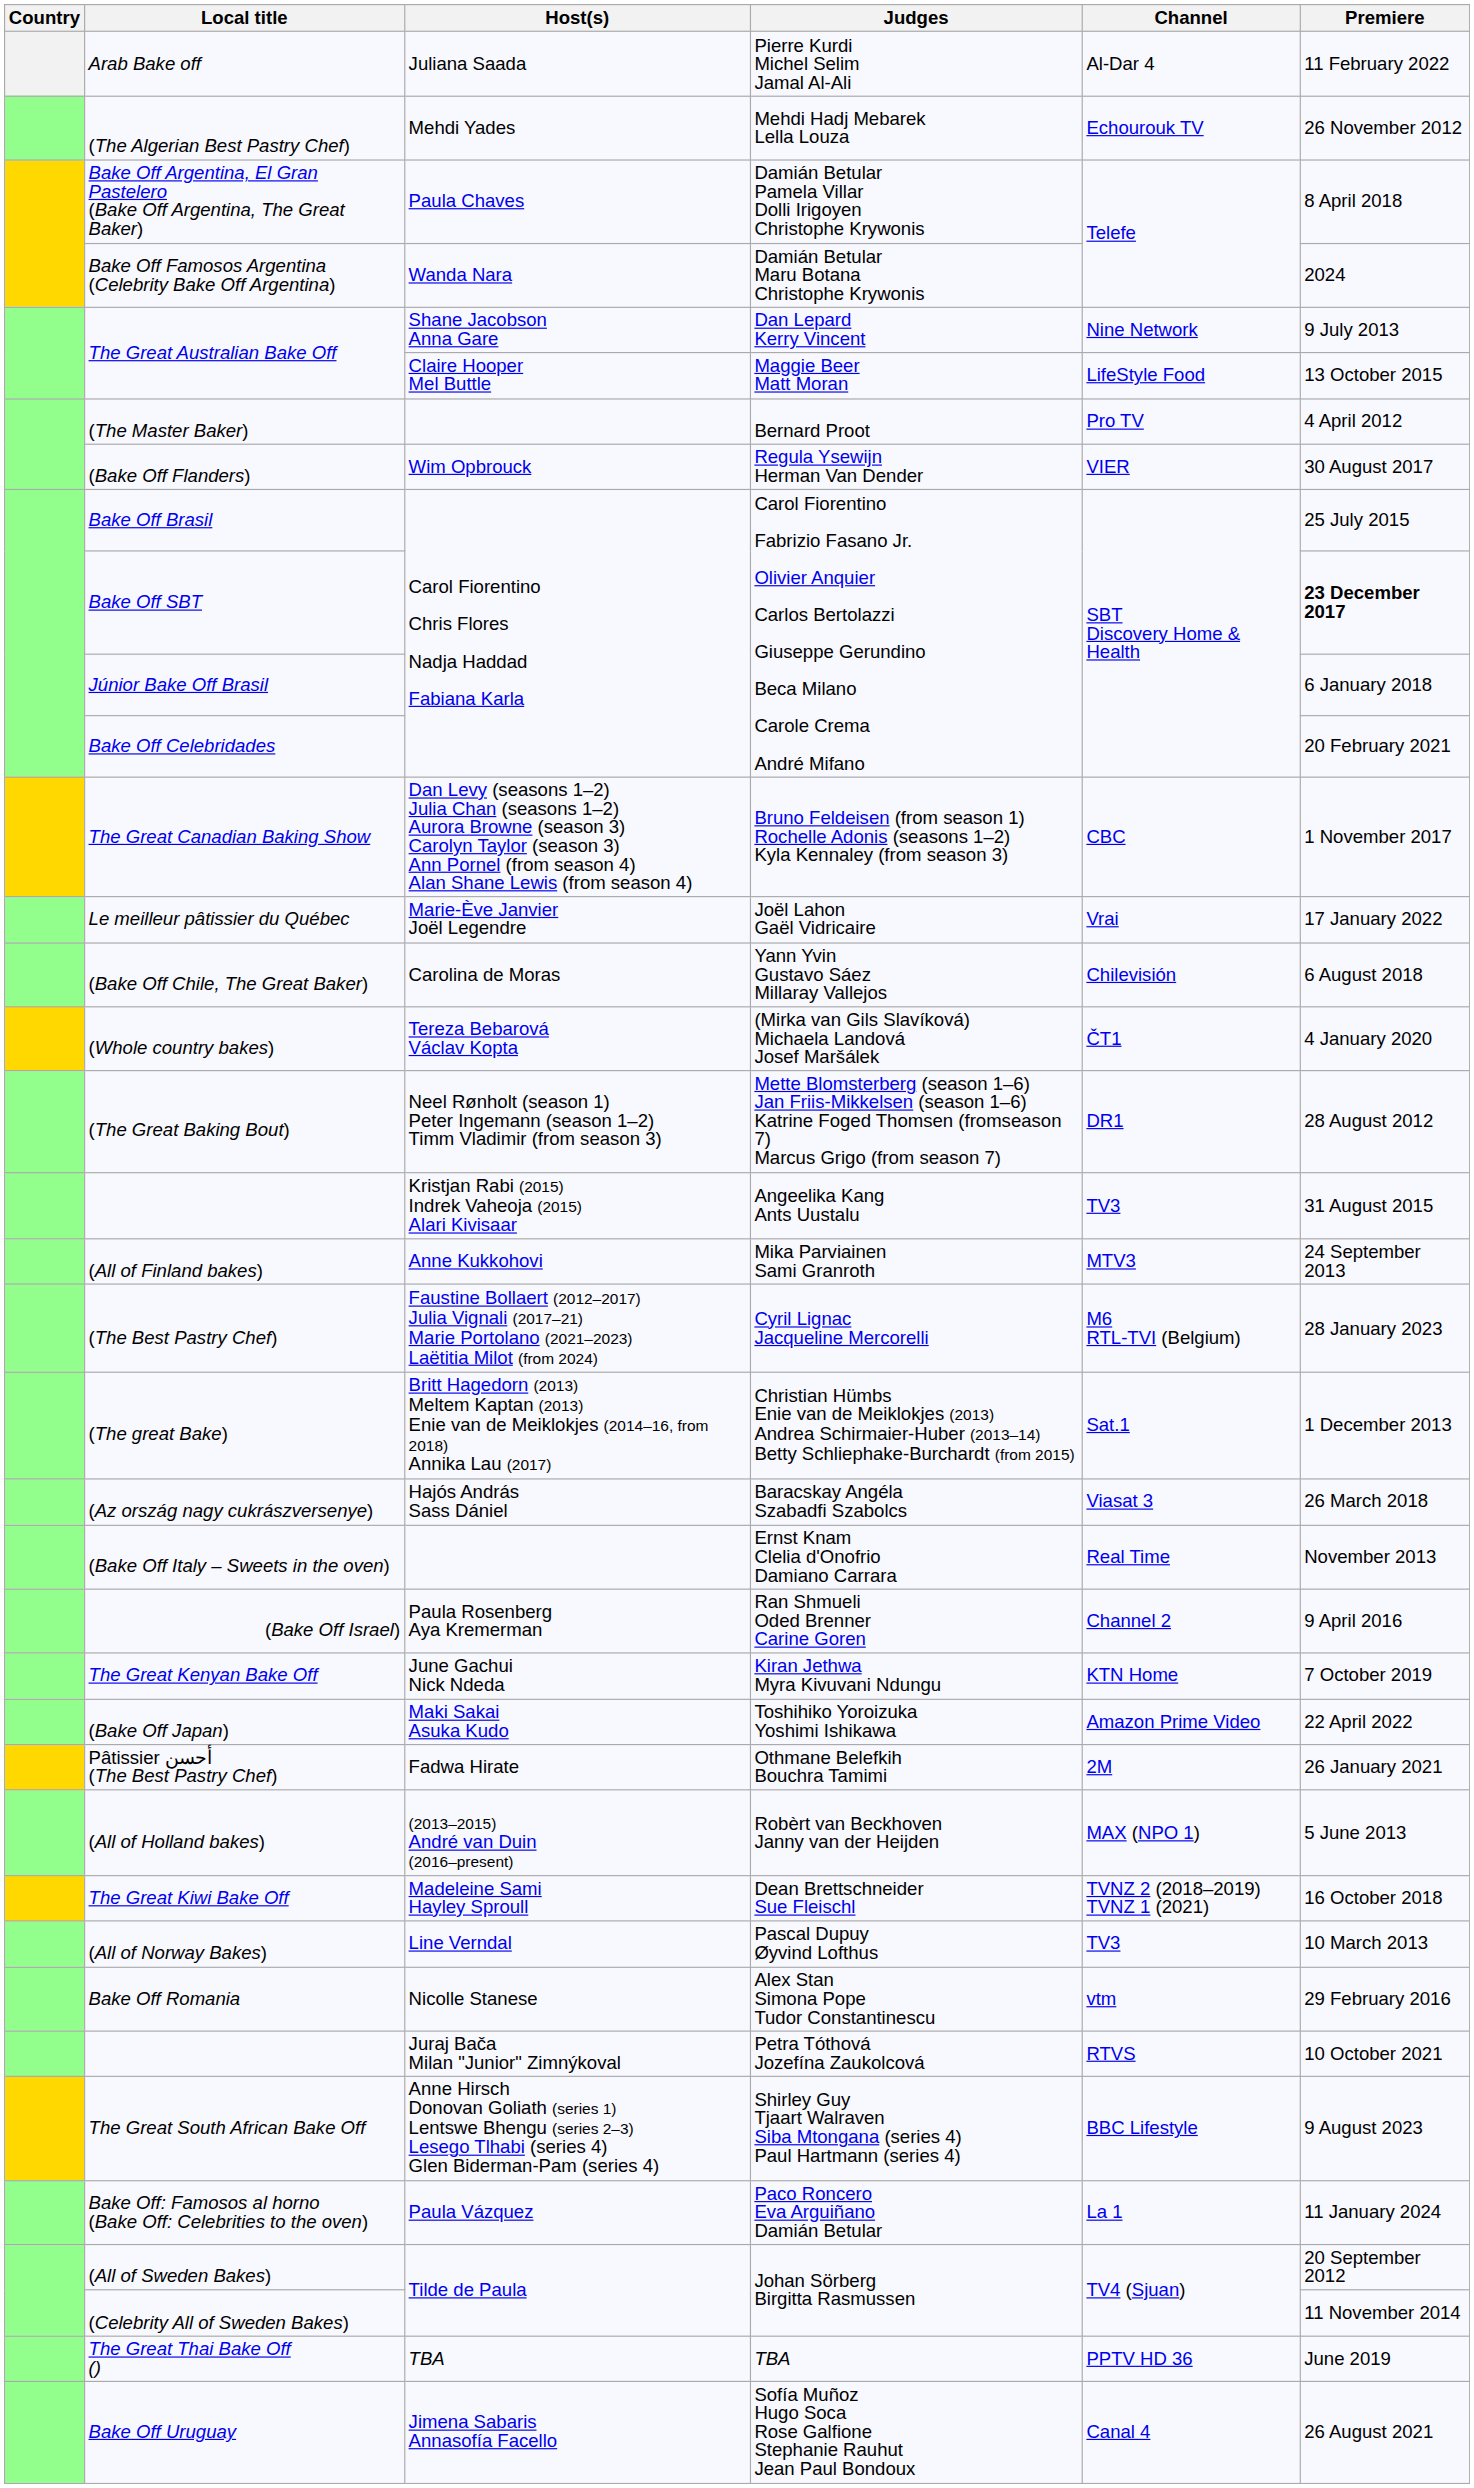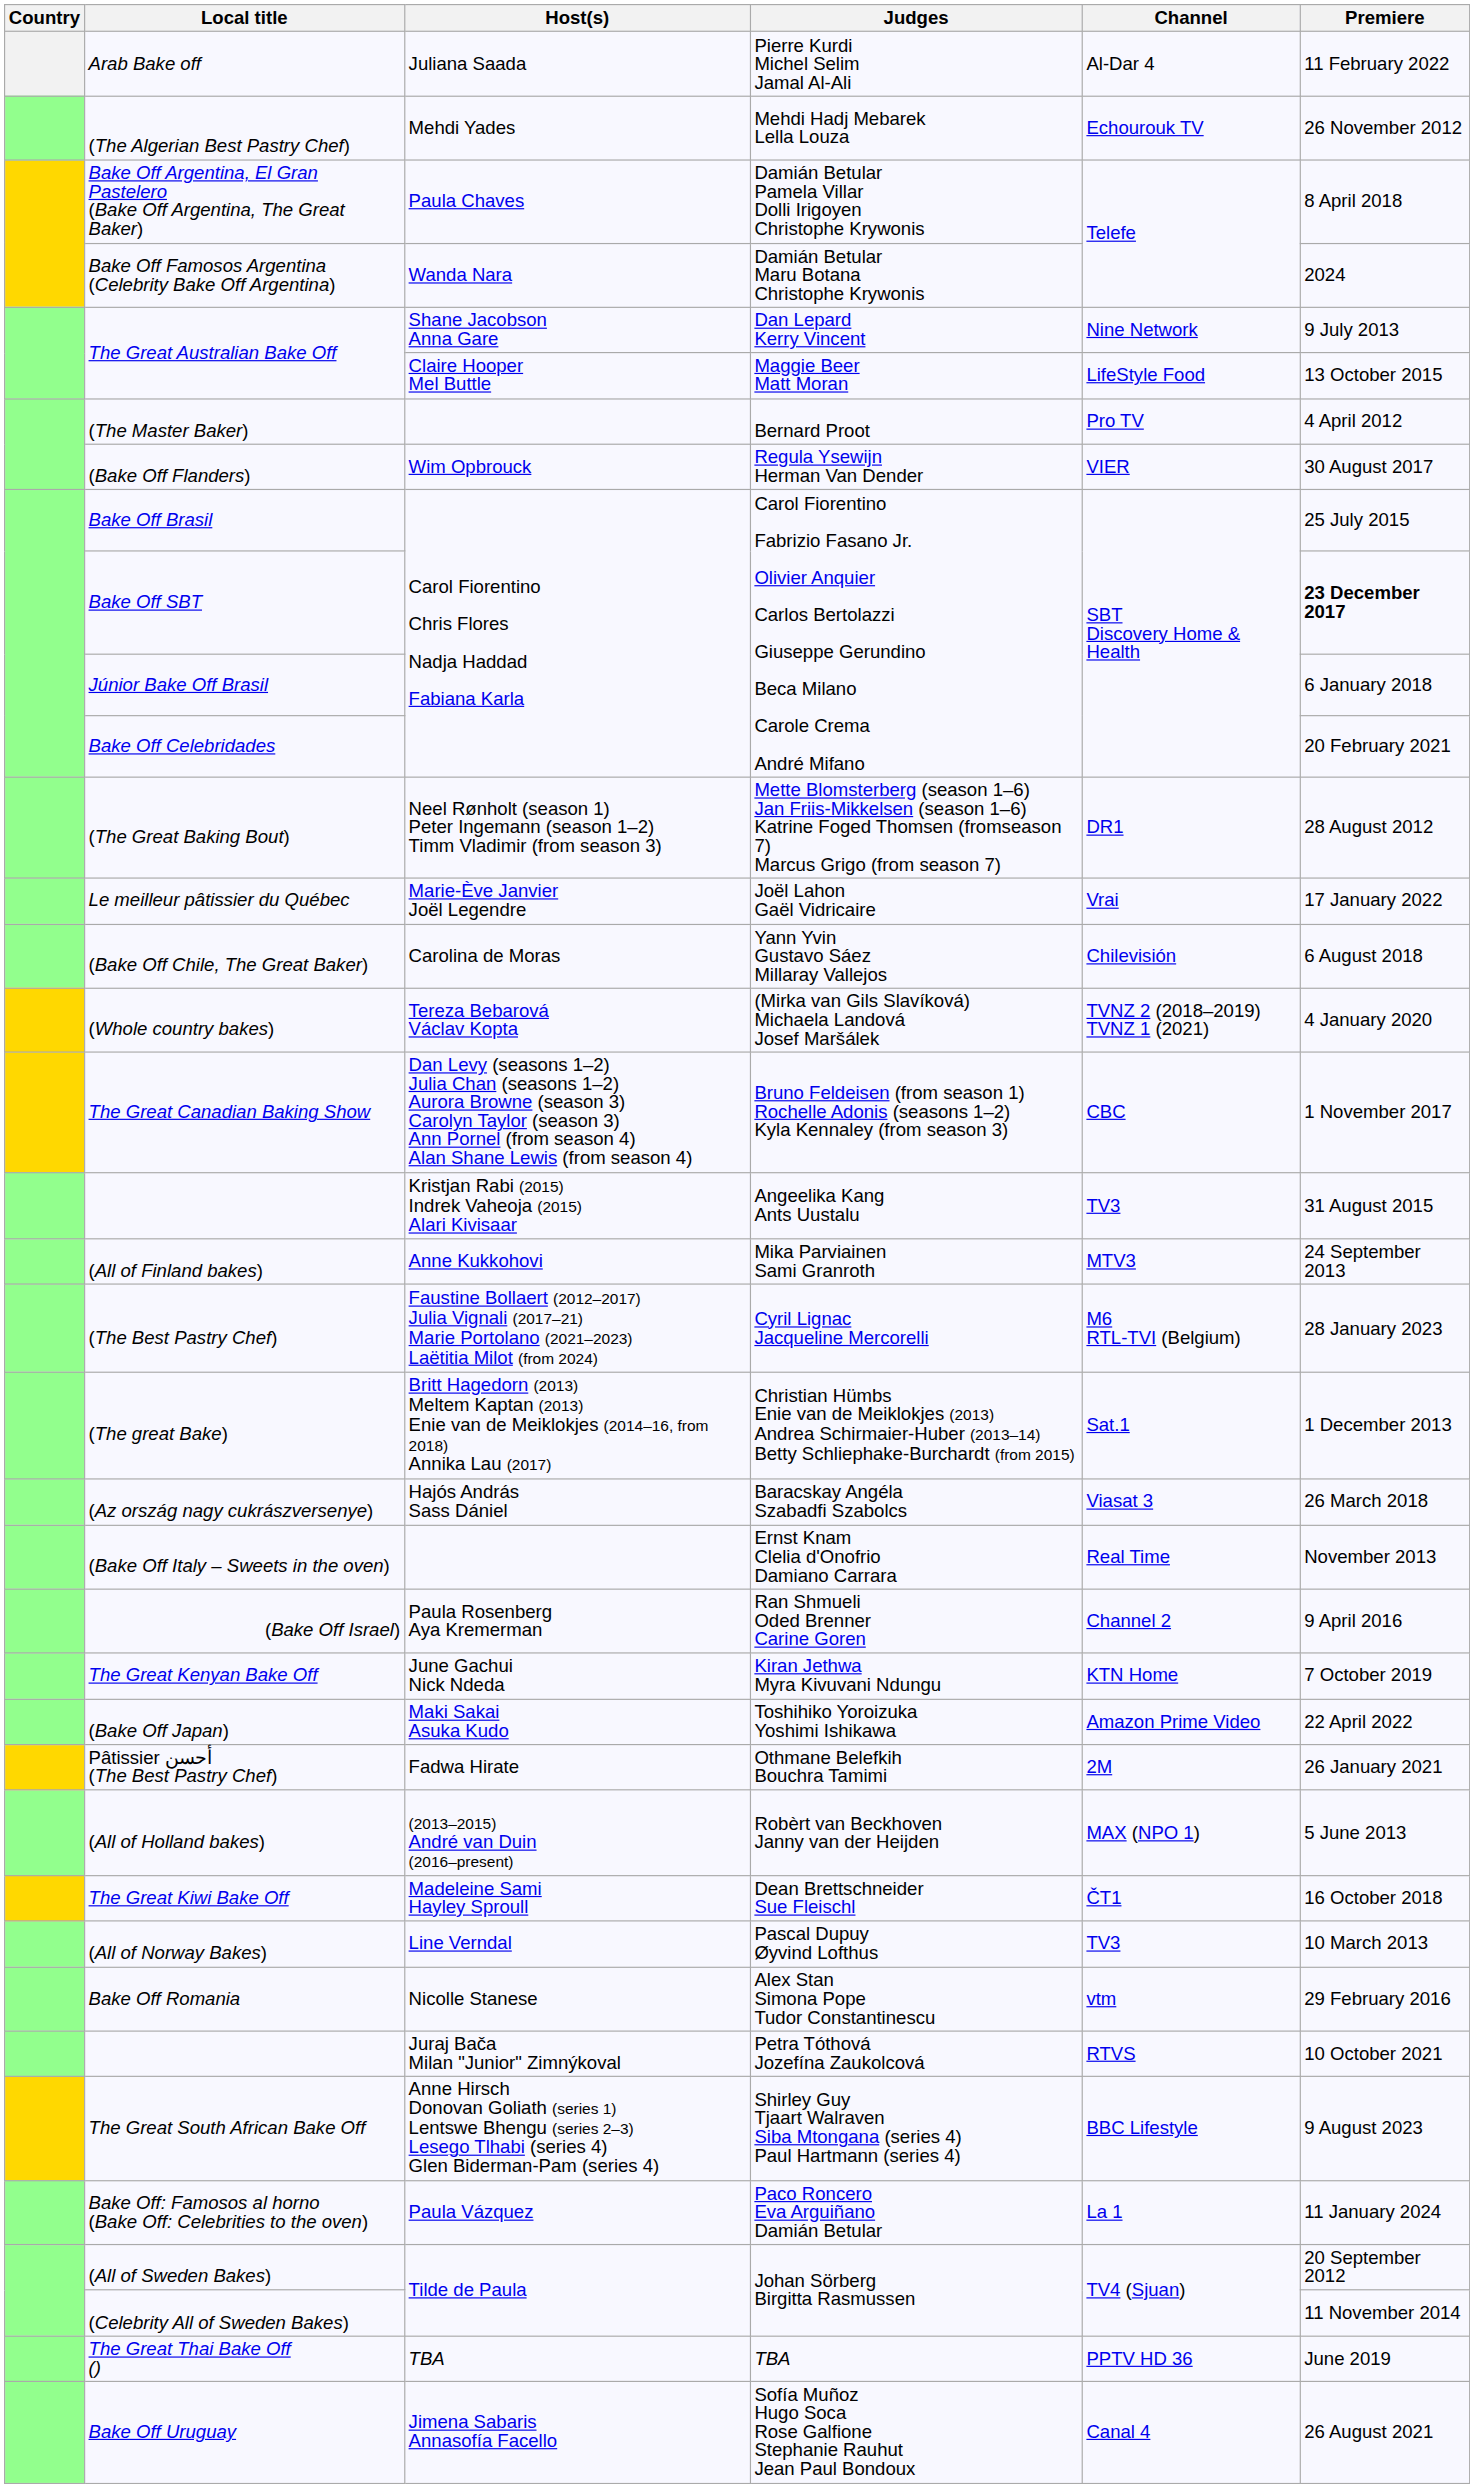rows swapped: The Great Canadian Baking Show <-> (The Great Baking Bout)
(Whole country bakes) | Channel: ČT1 -> TVNZ 2 (2018–2019) TVNZ 1 (2021)
The Great Kiwi Bake Off | Channel: TVNZ 2 (2018–2019) TVNZ 1 (2021) -> ČT1
